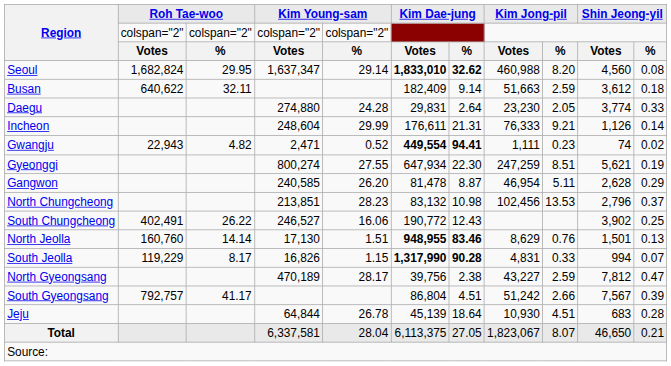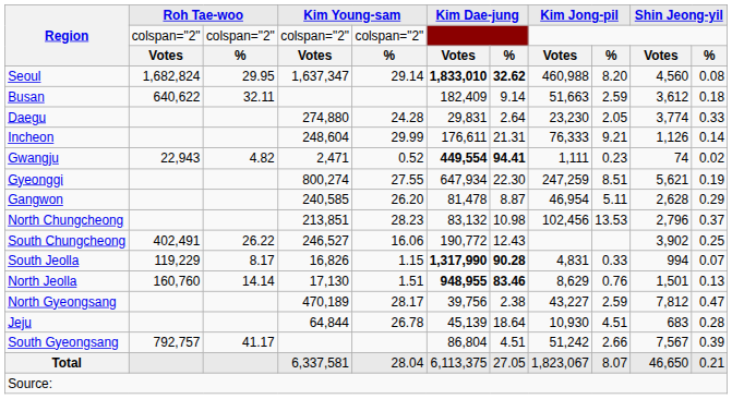rows swapped: North Jeolla <-> South Jeolla
rows swapped: South Gyeongsang <-> Jeju
